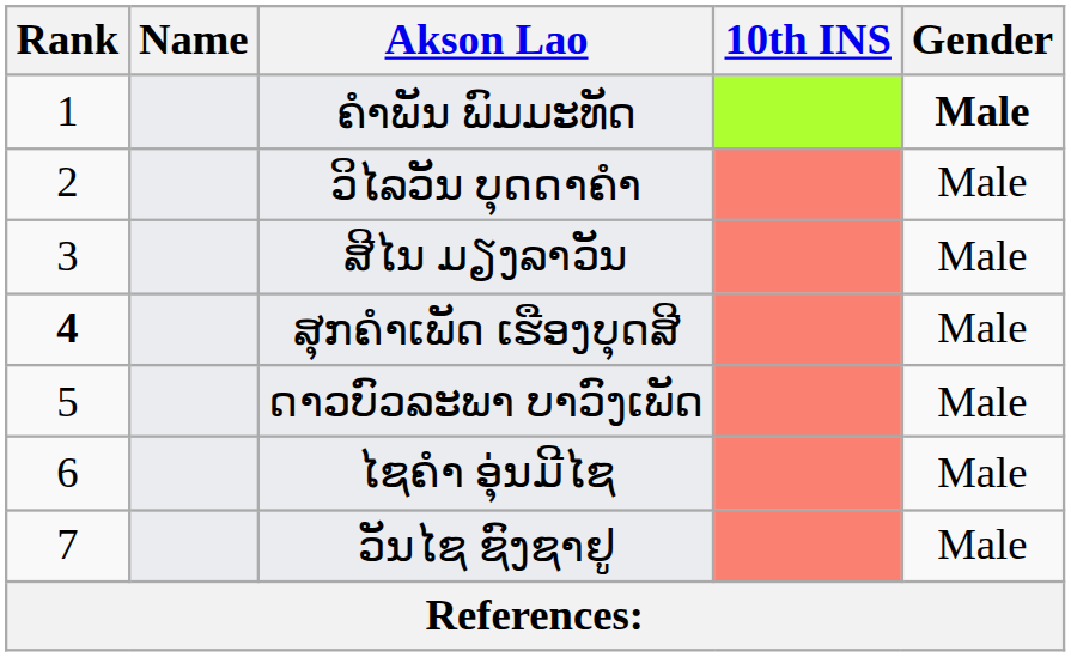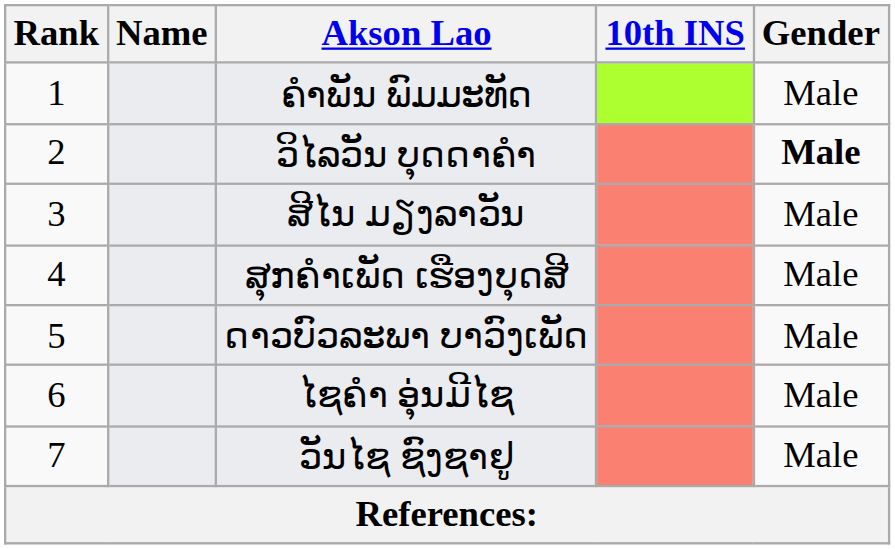ຄໍາພັນ ພົມມະທັດ | Gender: bold -> normal
ວິໄລວັນ ບຸດດາຄໍາ | Gender: normal -> bold
ສຸກຄໍາເພັດ ເຮືອງບຸດສີ | Rank: bold -> normal
